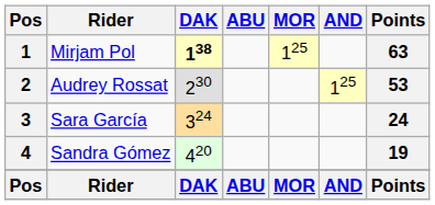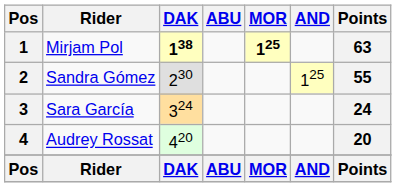1 | MOR: normal -> bold
2 | Rider: Audrey Rossat -> Sandra Gómez
2 | Points: 53 -> 55
4 | Rider: Sandra Gómez -> Audrey Rossat
4 | Points: 19 -> 20
